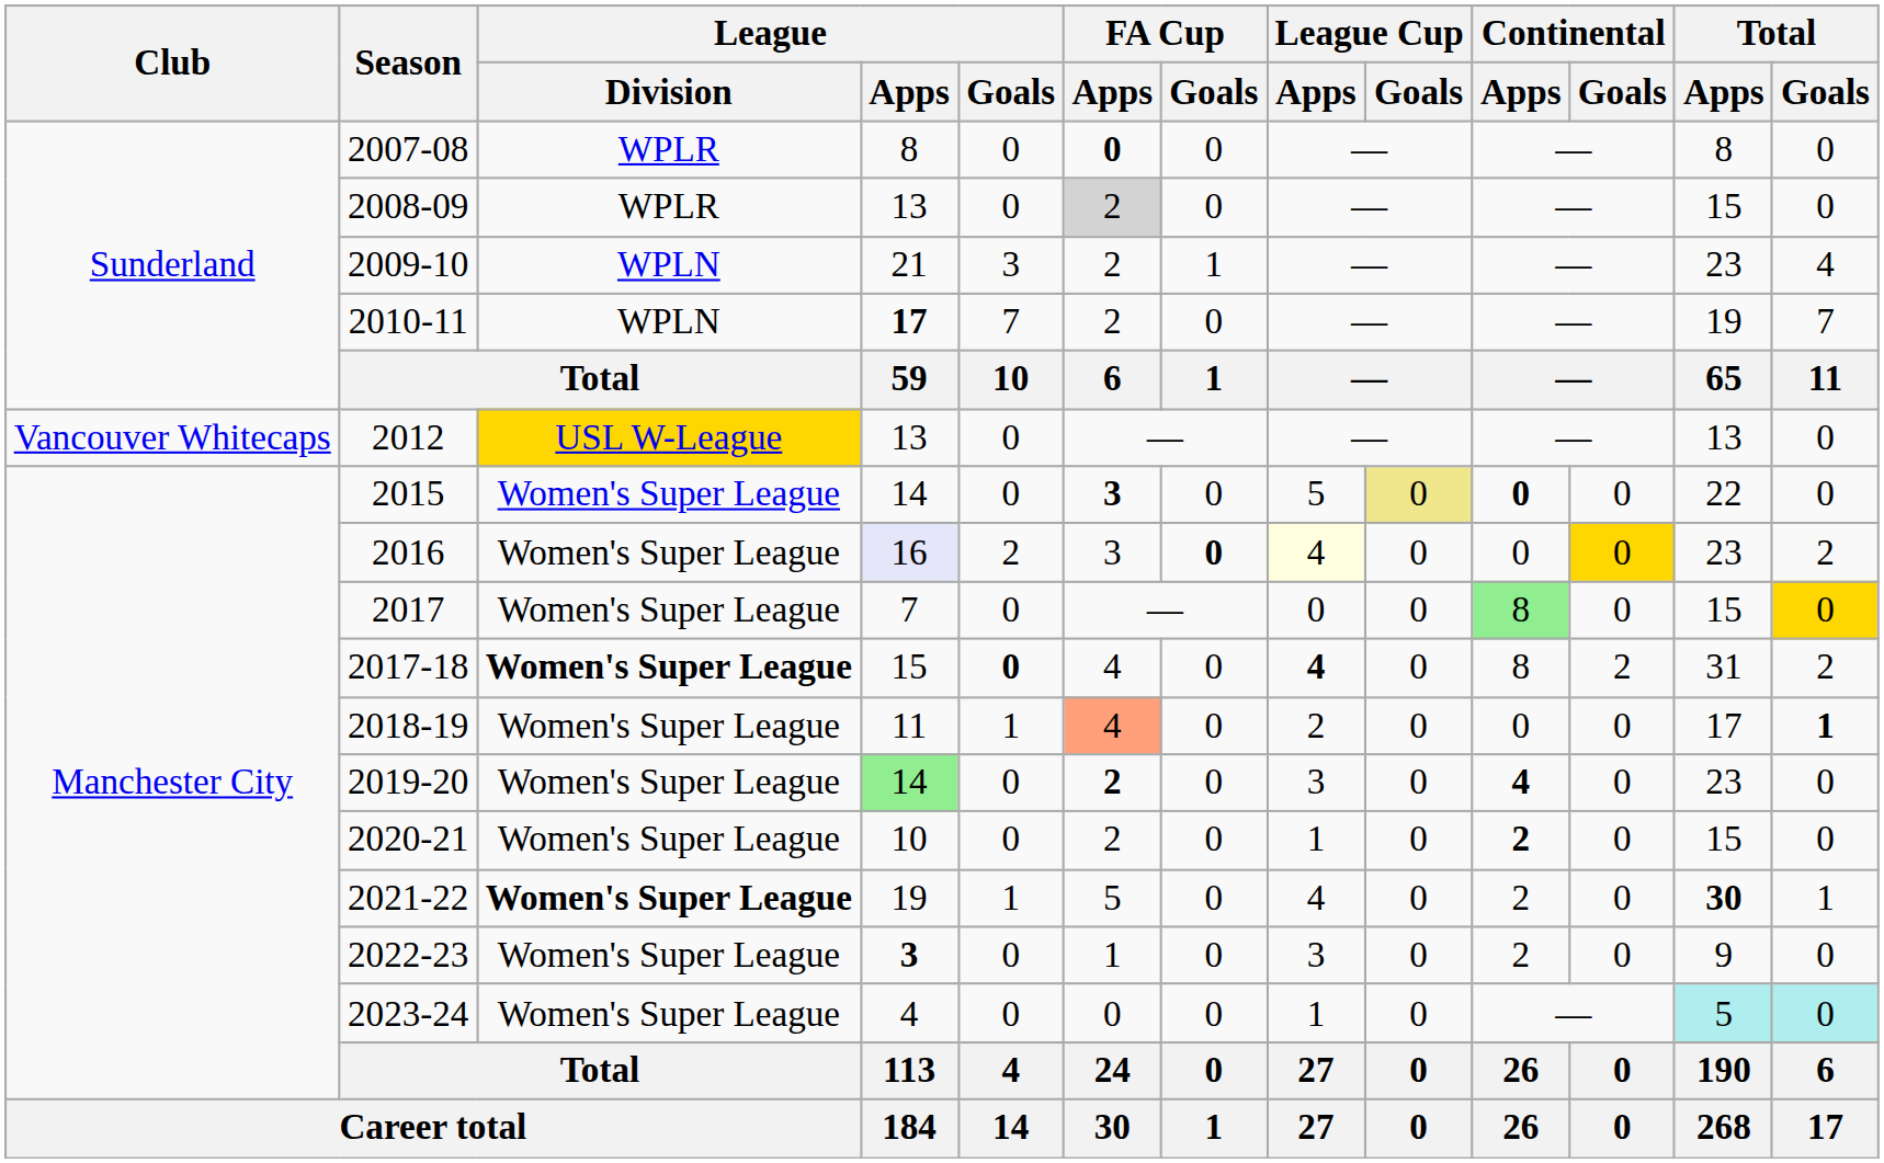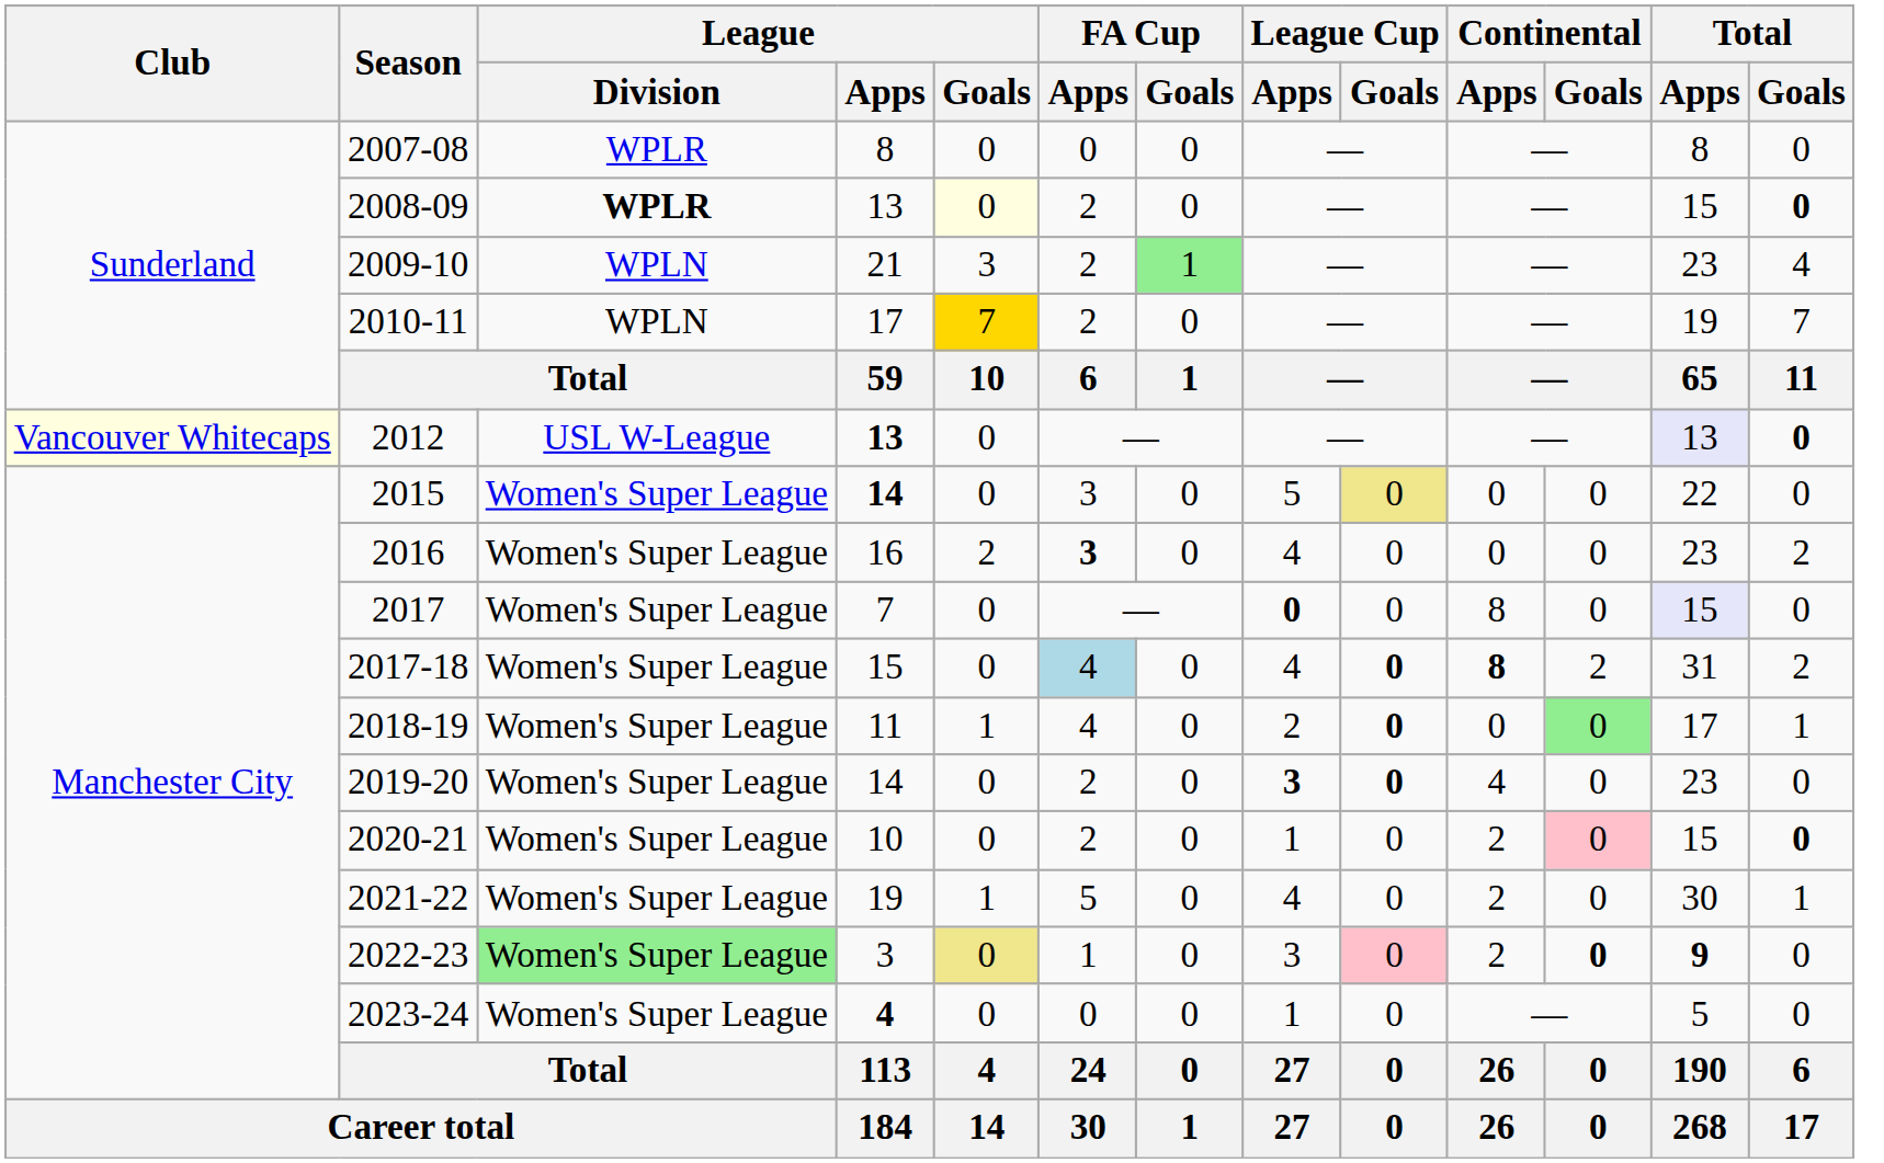2007-08 | FA Cup / Apps: bold -> normal
2008-09 | League / Division: normal -> bold
2008-09 | League / Goals: no background -> lightyellow background
2008-09 | FA Cup / Apps: lightgrey background -> no background
2008-09 | Total / Goals: normal -> bold
2009-10 | FA Cup / Goals: no background -> lightgreen background
2010-11 | League / Apps: bold -> normal
2010-11 | League / Goals: no background -> gold background
2012 | Club: no background -> lightyellow background
2012 | League / Division: gold background -> no background
2012 | League / Apps: normal -> bold
2012 | Total / Apps: no background -> lavender background
2012 | Total / Goals: normal -> bold
2015 | League / Apps: normal -> bold
2015 | FA Cup / Apps: bold -> normal
2015 | Continental / Apps: bold -> normal
2016 | League / Apps: lavender background -> no background
2016 | FA Cup / Apps: normal -> bold
2016 | FA Cup / Goals: bold -> normal
2016 | League Cup / Apps: lightyellow background -> no background
2016 | Continental / Goals: gold background -> no background
2017 | League Cup / Apps: normal -> bold
2017 | Continental / Apps: lightgreen background -> no background
2017 | Total / Apps: no background -> lavender background
2017 | Total / Goals: gold background -> no background
2017-18 | League / Division: bold -> normal
2017-18 | League / Goals: bold -> normal
2017-18 | FA Cup / Apps: no background -> lightblue background
2017-18 | League Cup / Apps: bold -> normal
2017-18 | League Cup / Goals: normal -> bold
2017-18 | Continental / Apps: normal -> bold
2018-19 | FA Cup / Apps: lightsalmon background -> no background
2018-19 | League Cup / Goals: normal -> bold
2018-19 | Continental / Goals: no background -> lightgreen background
2018-19 | Total / Goals: bold -> normal
2019-20 | League / Apps: lightgreen background -> no background
2019-20 | FA Cup / Apps: bold -> normal
2019-20 | League Cup / Apps: normal -> bold
2019-20 | League Cup / Goals: normal -> bold
2019-20 | Continental / Apps: bold -> normal
2020-21 | Continental / Apps: bold -> normal
2020-21 | Continental / Goals: no background -> pink background
2020-21 | Total / Goals: normal -> bold
2021-22 | League / Division: bold -> normal
2021-22 | Total / Apps: bold -> normal
2022-23 | League / Division: no background -> lightgreen background
2022-23 | League / Apps: bold -> normal
2022-23 | League / Goals: no background -> khaki background
2022-23 | League Cup / Goals: no background -> pink background
2022-23 | Continental / Goals: normal -> bold
2022-23 | Total / Apps: normal -> bold
2023-24 | League / Apps: normal -> bold
2023-24 | Total / Apps: paleturquoise background -> no background
2023-24 | Total / Goals: paleturquoise background -> no background
